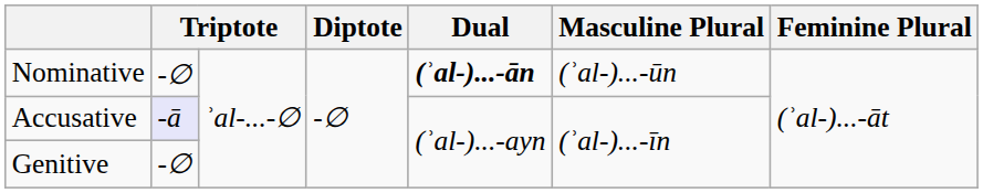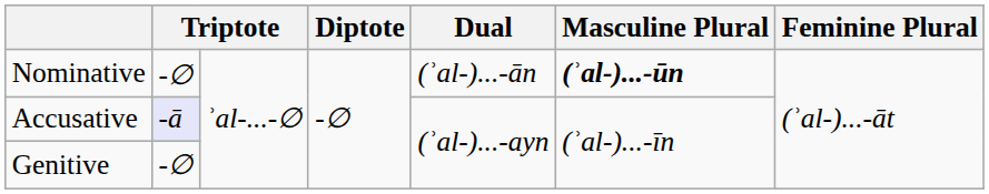Nominative | Dual: bold -> normal
Nominative | Masculine Plural: normal -> bold
